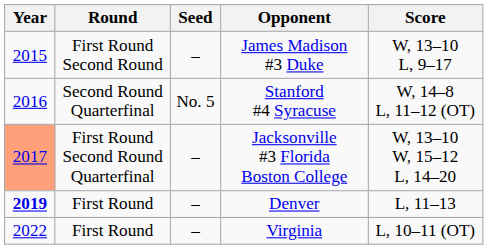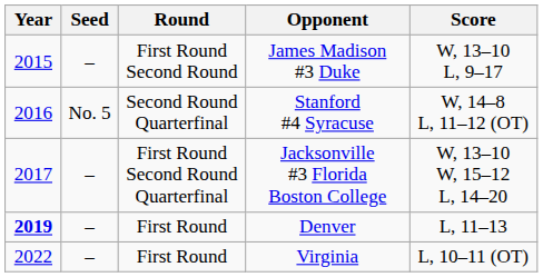columns swapped: Seed <-> Round
Jacksonville #3 Florida Boston College | Year: lightsalmon background -> no background
